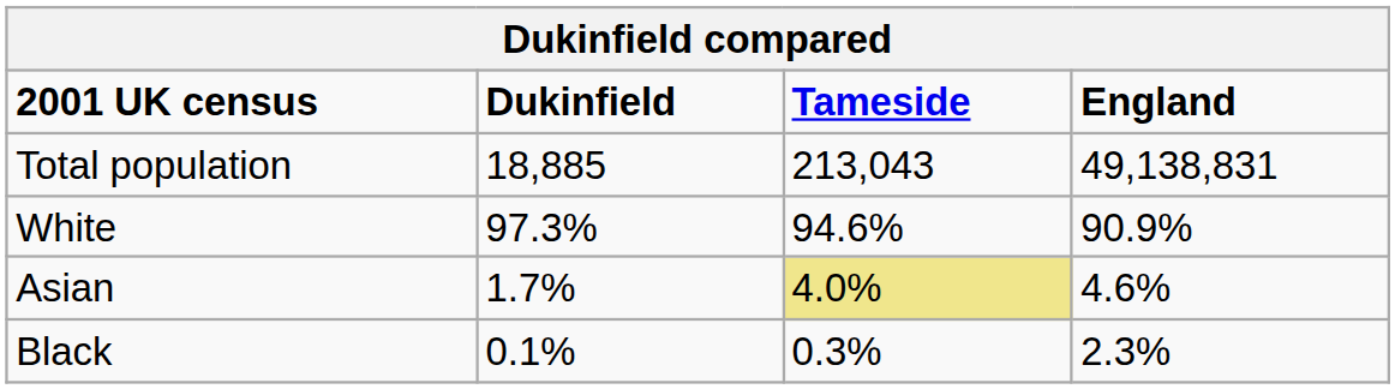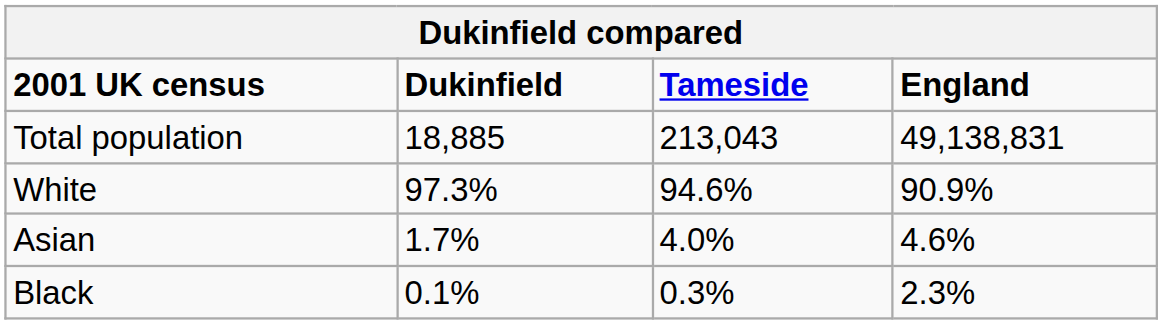Asian | Tameside: khaki background -> no background
